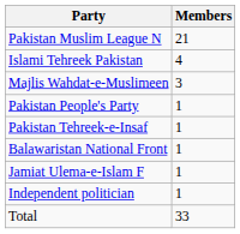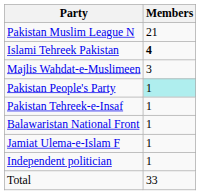Islami Tehreek Pakistan | Members: normal -> bold
Pakistan People's Party | Members: no background -> paleturquoise background
